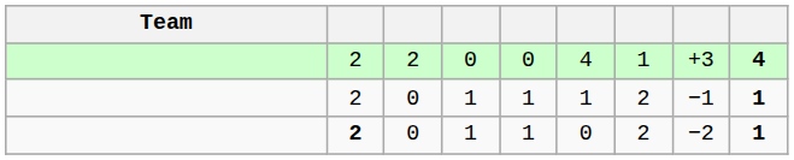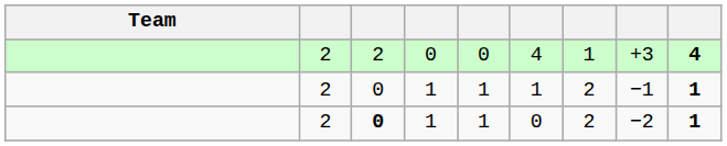row 4 | column 2: bold -> normal
row 4 | column 3: normal -> bold
